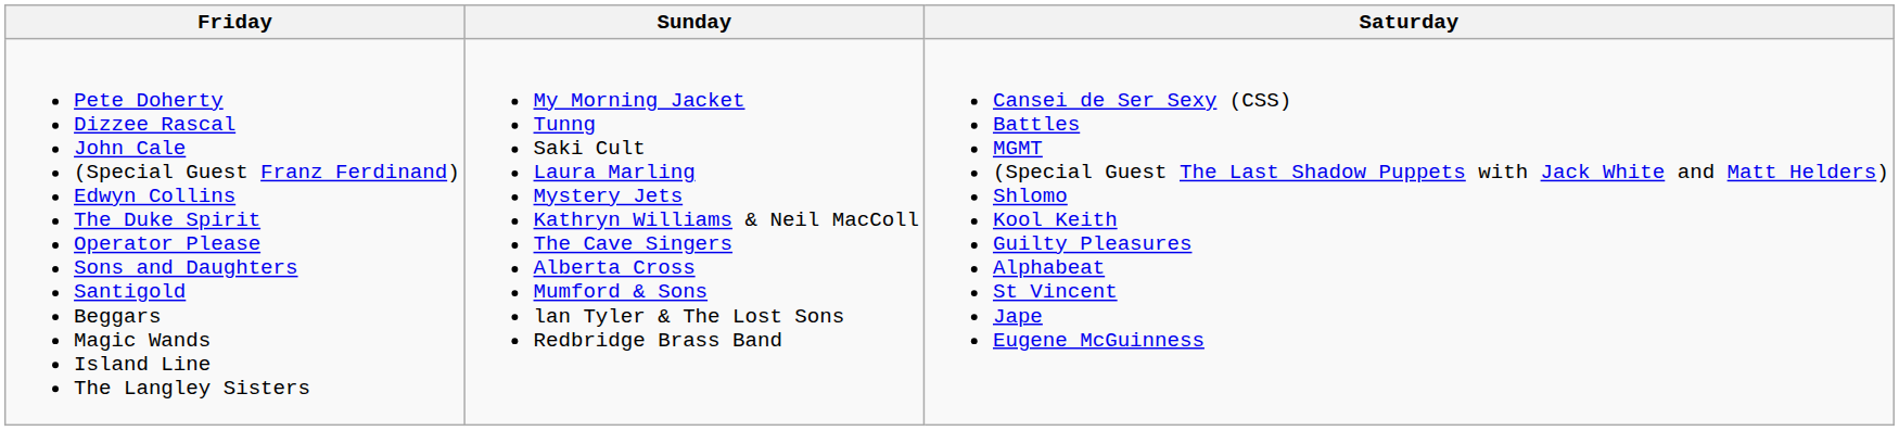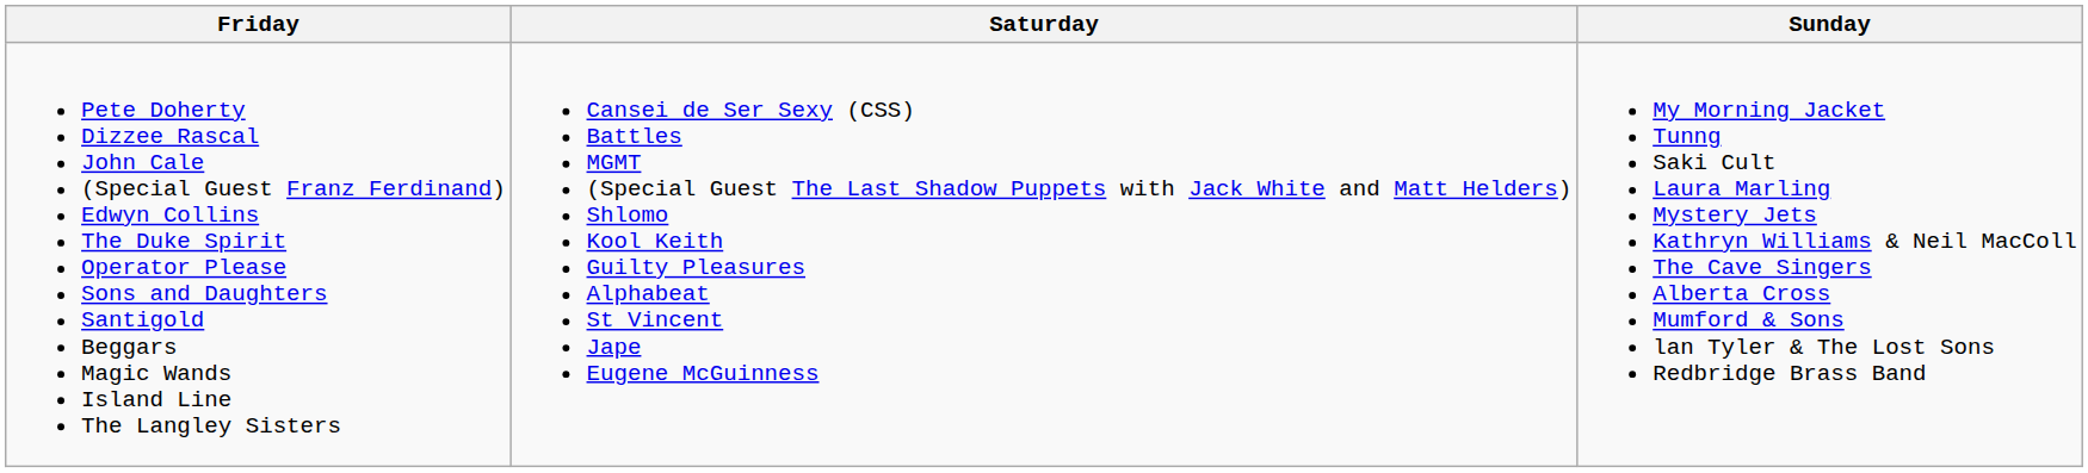columns swapped: Saturday <-> Sunday
